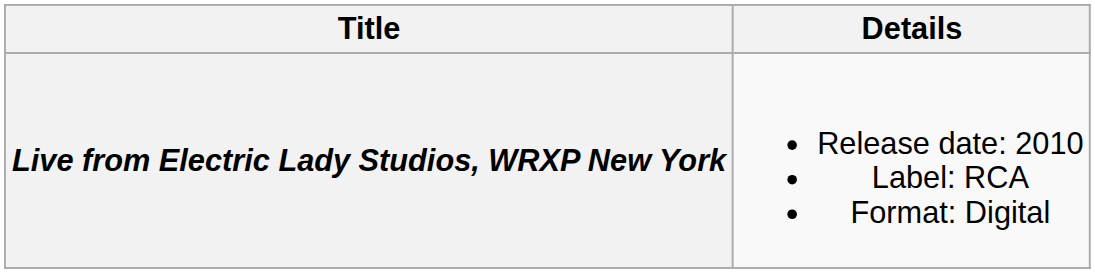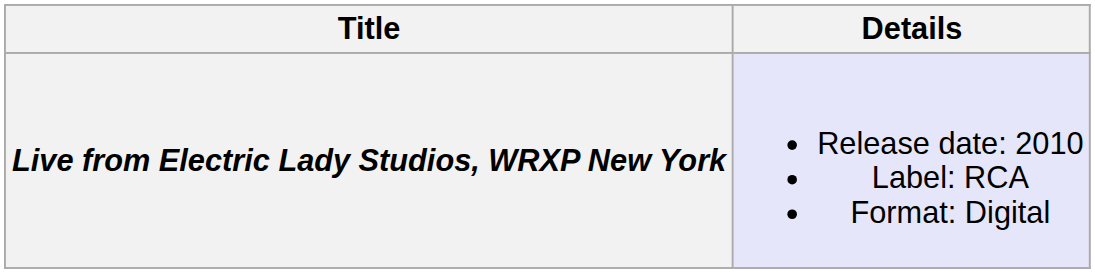Live from Electric Lady Studios, WRXP New York | Details: no background -> lavender background
